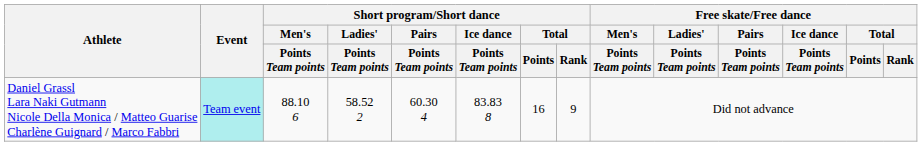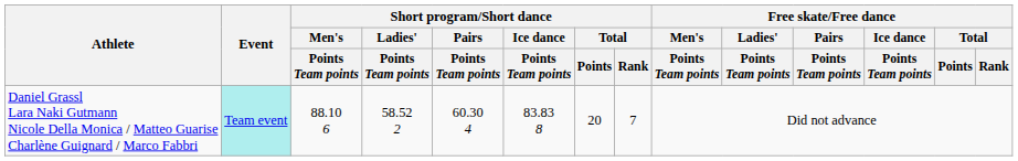row 4 | Short program/Short dance / Total / Points: 16 -> 20
row 4 | Short program/Short dance / Total / Rank: 9 -> 7
